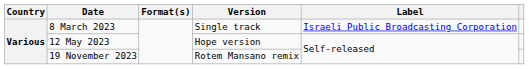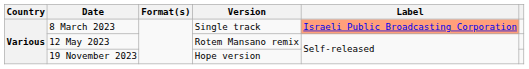8 March 2023 | Label: no background -> lightsalmon background
12 May 2023 | Version: Hope version -> Rotem Mansano remix
19 November 2023 | Version: Rotem Mansano remix -> Hope version
